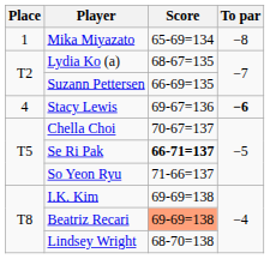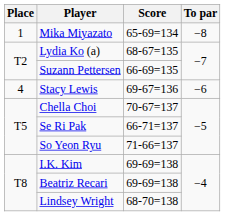Stacy Lewis | To par: bold -> normal
Se Ri Pak | Score: bold -> normal
Beatriz Recari | Score: lightsalmon background -> no background
